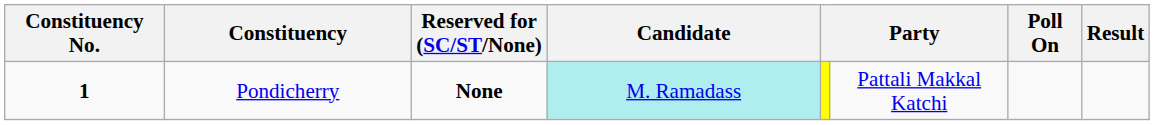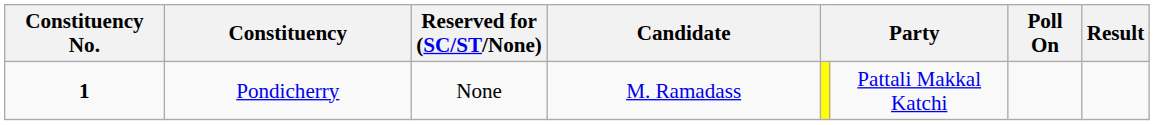Pondicherry | Reserved for (SC/ST/None): bold -> normal
Pondicherry | Candidate: paleturquoise background -> no background
